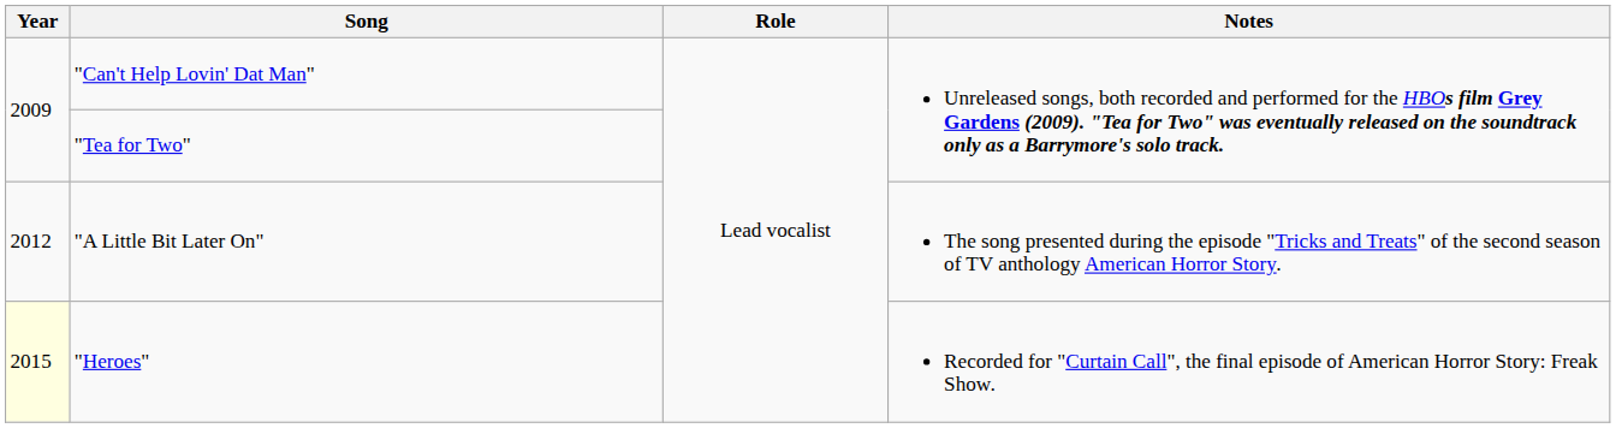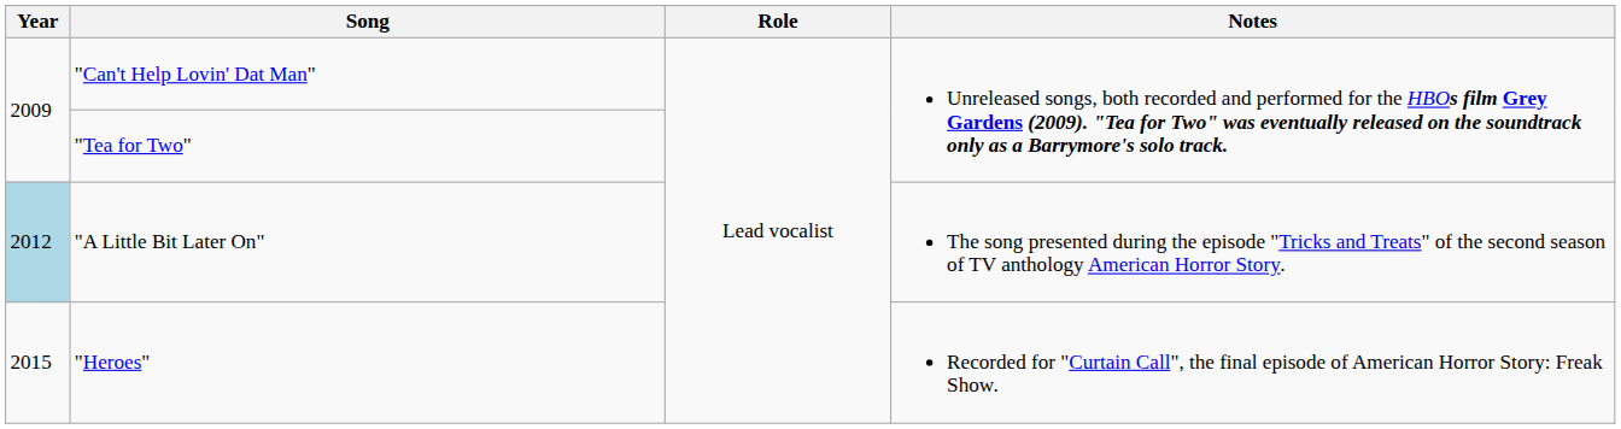"A Little Bit Later On" | Year: no background -> lightblue background
"Heroes" | Year: lightyellow background -> no background
